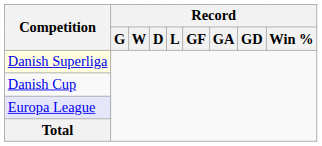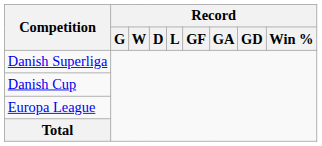Danish Superliga | Competition: lightyellow background -> no background
Europa League | Competition: lavender background -> no background
